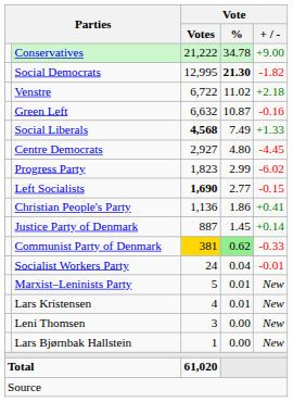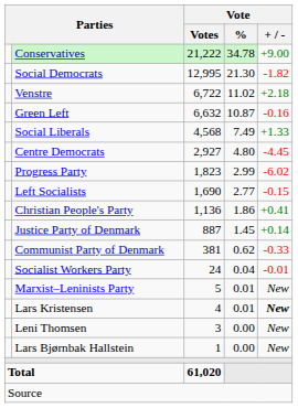Social Democrats | Vote / %: bold -> normal
Social Liberals | Vote / Votes: bold -> normal
Left Socialists | Vote / Votes: bold -> normal
Communist Party of Denmark | Vote / Votes: gold background -> no background
Communist Party of Denmark | Vote / %: lightgreen background -> no background
Lars Kristensen | Vote / + / -: normal -> bold
